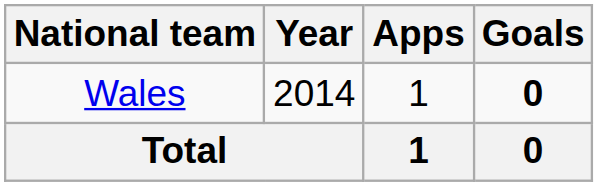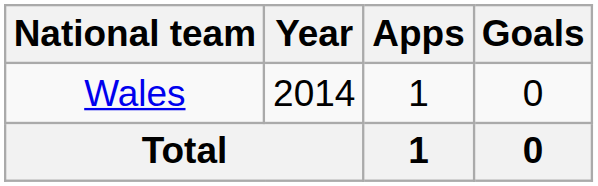Wales | Goals: bold -> normal
